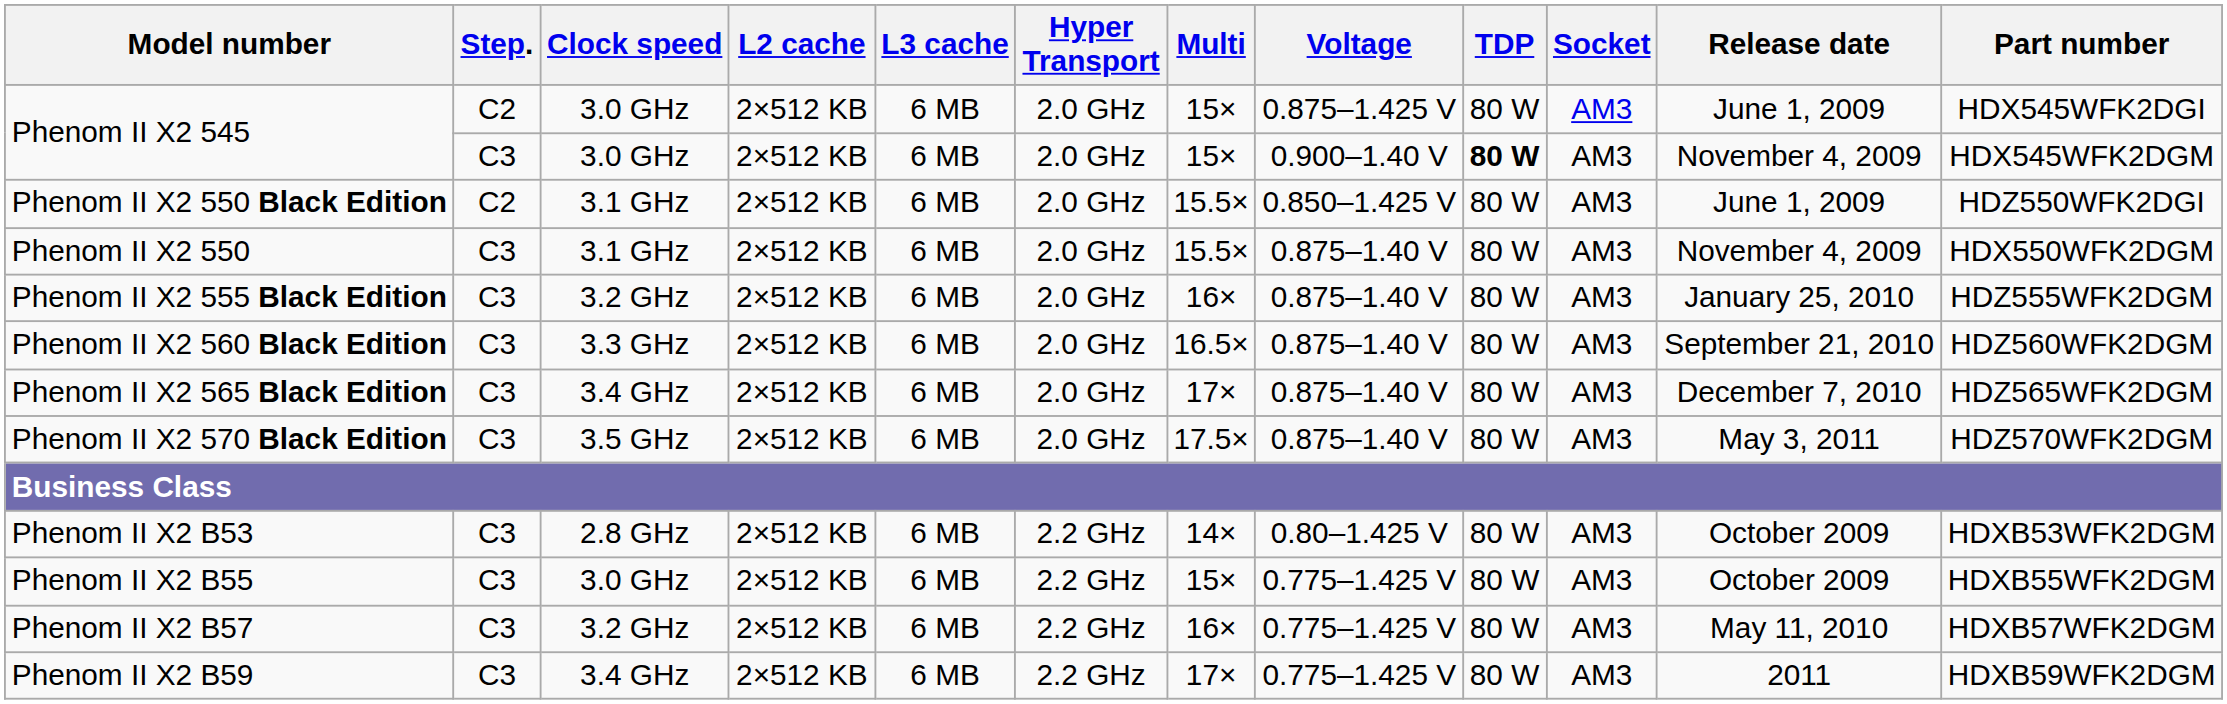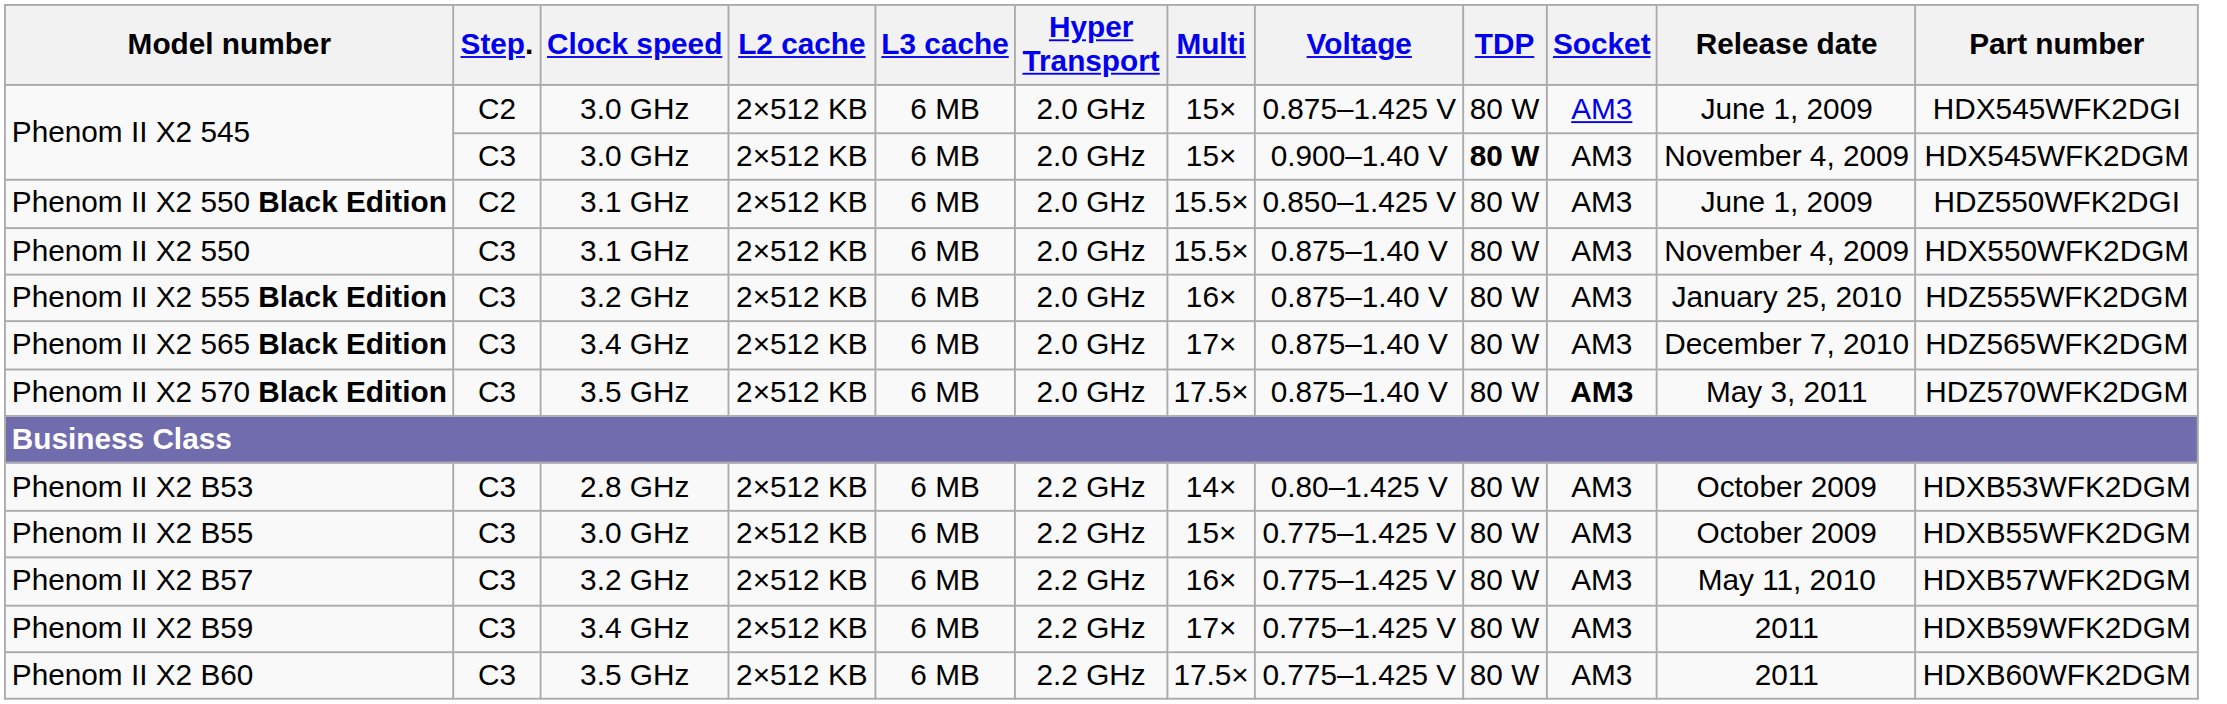- row: Phenom II X2 560 Black Edition | C3 | 3.3 GHz | 2×512 KB | 6 MB | 2.0 GHz | 16.5× | 0.875–1.40 V | 80 W | AM3 | September 21, 2010 | HDZ560WFK2DGM
Phenom II X2 570 Black Edition | Socket: normal -> bold
+ row: Phenom II X2 B60 | C3 | 3.5 GHz | 2×512 KB | 6 MB | 2.2 GHz | 17.5× | 0.775–1.425 V | 80 W | AM3 | 2011 | HDXB60WFK2DGM
